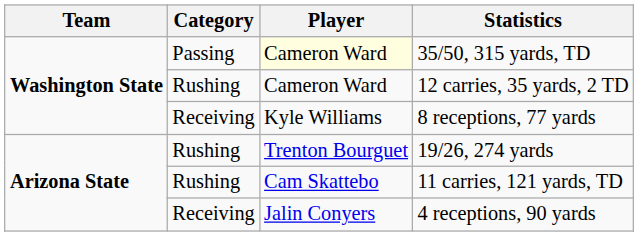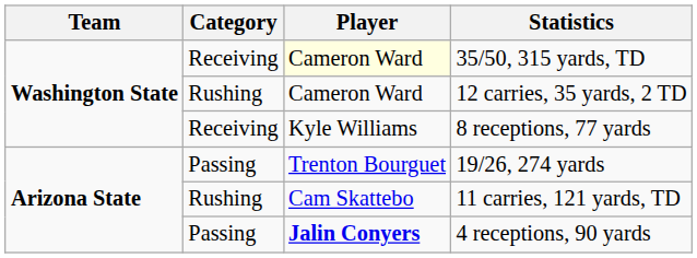35/50, 315 yards, TD | Category: Passing -> Receiving
19/26, 274 yards | Category: Rushing -> Passing
4 receptions, 90 yards | Category: Receiving -> Passing
4 receptions, 90 yards | Player: normal -> bold
